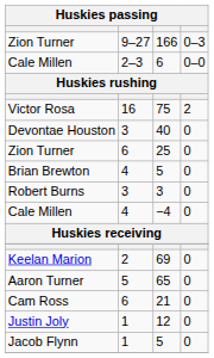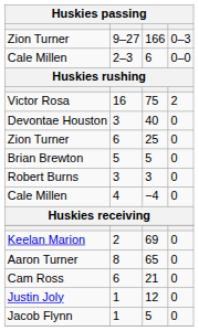Brian Brewton / 5 | column 2: 4 -> 5
65 | column 2: 5 -> 8
